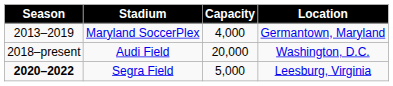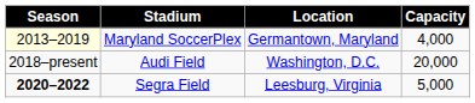columns swapped: Location <-> Capacity
Maryland SoccerPlex | Season: no background -> lightyellow background
